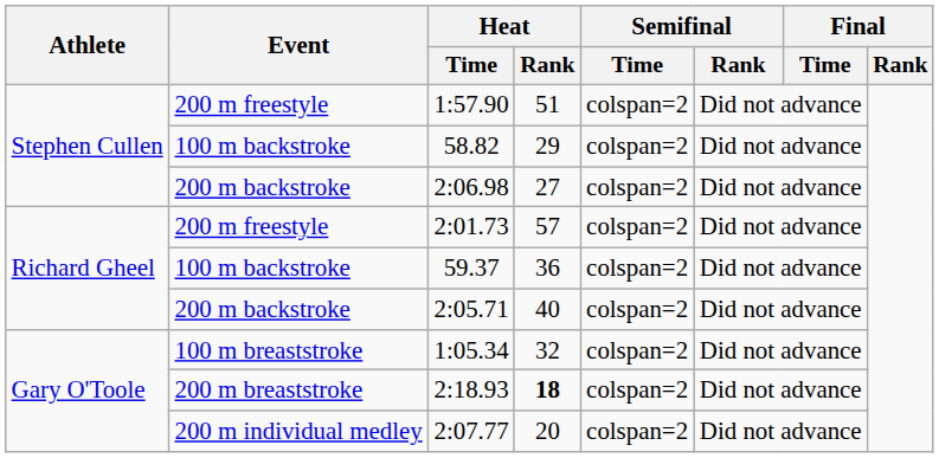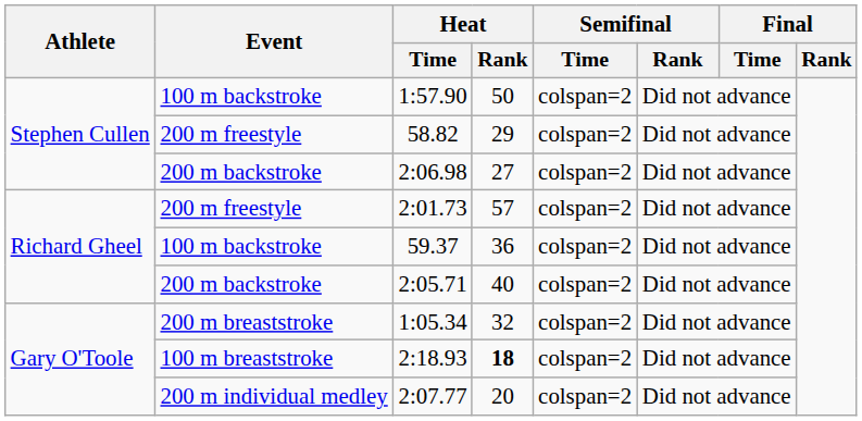1:57.90 | Event: 200 m freestyle -> 100 m backstroke
1:57.90 | Heat / Rank: 51 -> 50
58.82 | Event: 100 m backstroke -> 200 m freestyle
1:05.34 | Event: 100 m breaststroke -> 200 m breaststroke
2:18.93 | Event: 200 m breaststroke -> 100 m breaststroke
